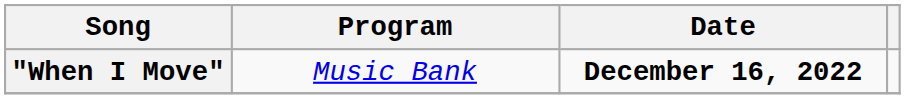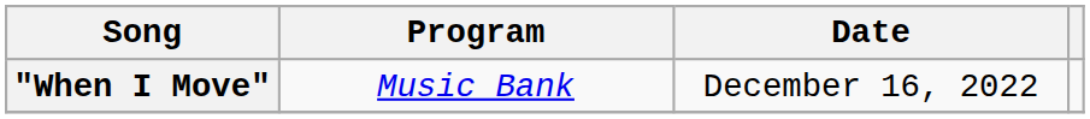"When I Move" | Date: bold -> normal
